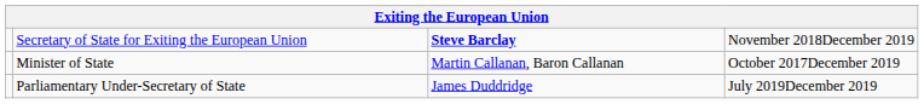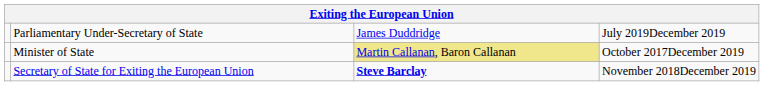rows swapped: Secretary of State for Exiting the European Union <-> Parliamentary Under-Secretary of State
Minister of State | column 3: no background -> khaki background
